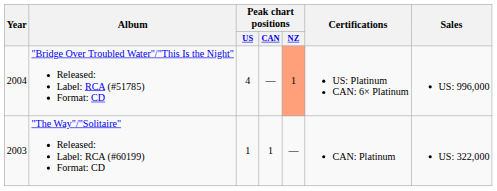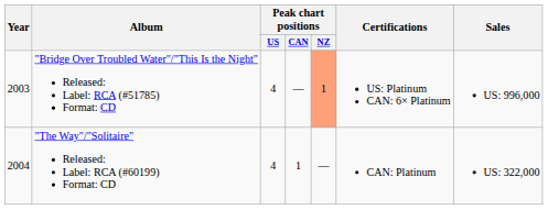row 3 | Year: 2004 -> 2003
row 4 | Year: 2003 -> 2004
row 4 | Peak chart positions / US: 1 -> 4
